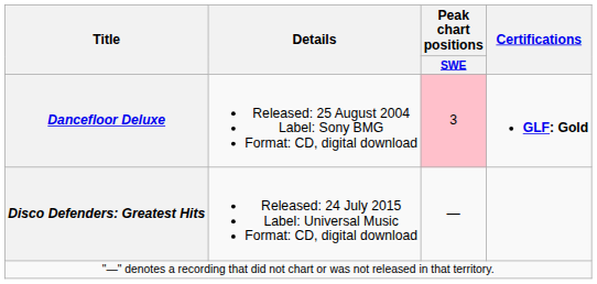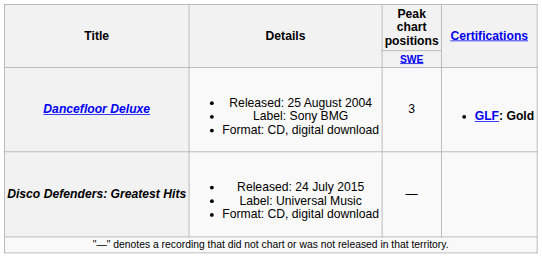Dancefloor Deluxe | Peak chart positions / SWE: pink background -> no background
